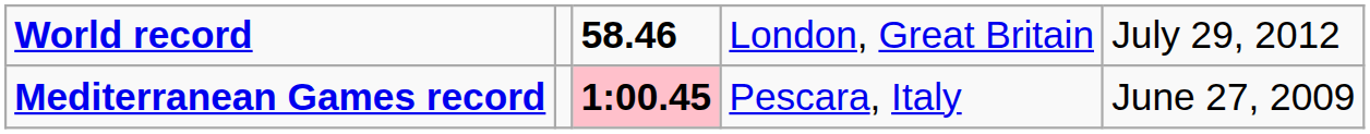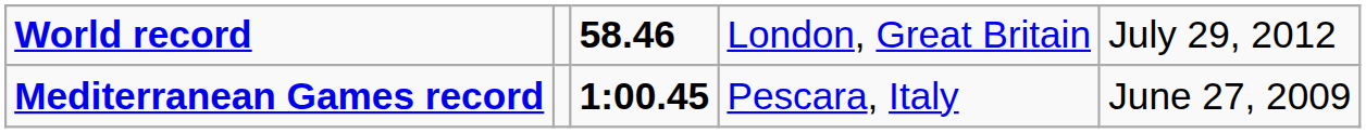Mediterranean Games record | column 3: pink background -> no background
